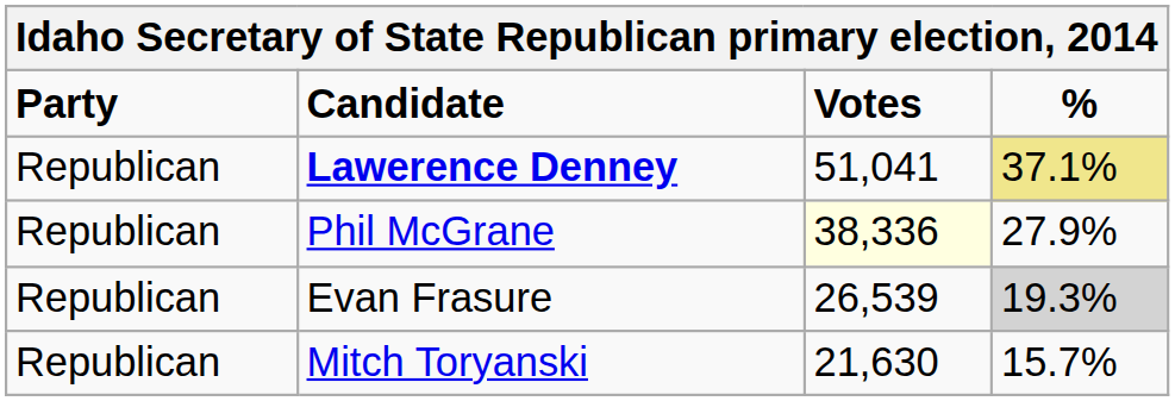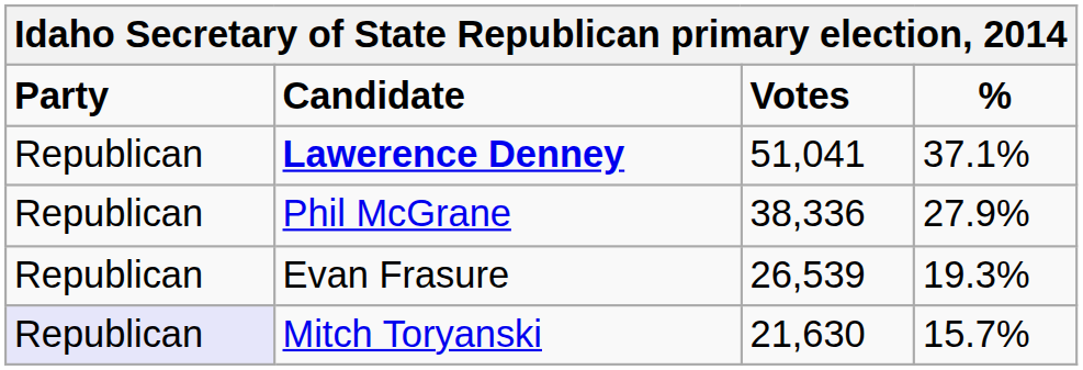Lawerence Denney | %: khaki background -> no background
Phil McGrane | Votes: lightyellow background -> no background
Evan Frasure | %: lightgrey background -> no background
Mitch Toryanski | Party: no background -> lavender background
